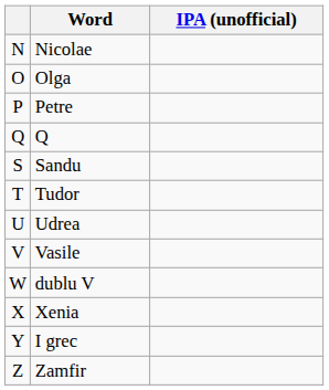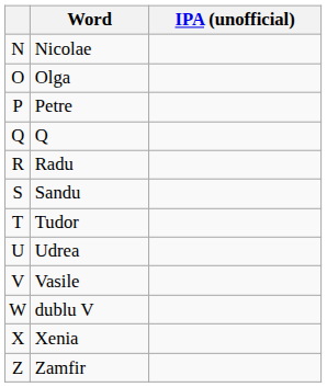+ row: R | Radu
- row: Y | I grec
